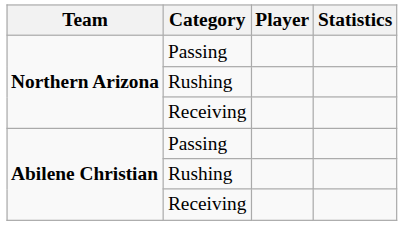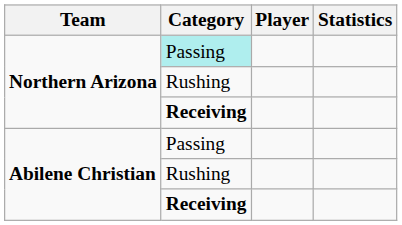Northern Arizona / Passing | Category: no background -> paleturquoise background
Northern Arizona / Receiving | Category: normal -> bold
Abilene Christian / Receiving | Category: normal -> bold
